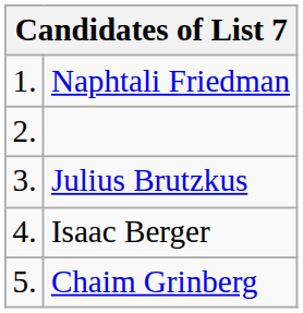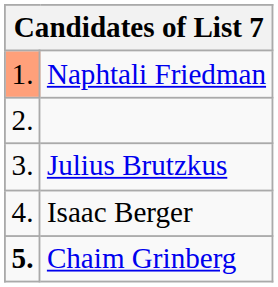Naphtali Friedman | column 1: no background -> lightsalmon background
Chaim Grinberg | column 1: normal -> bold
